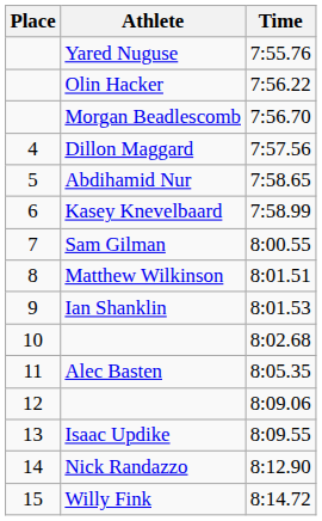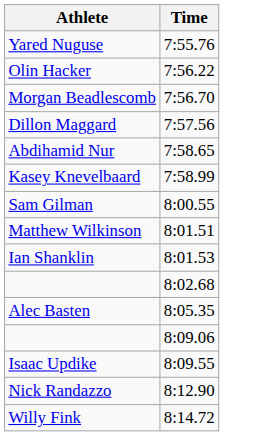- column: Place | 4 | 5 | 6 | 7 | 8 | 9 | 10 | 11 | 12 | 13 | 14 | 15
